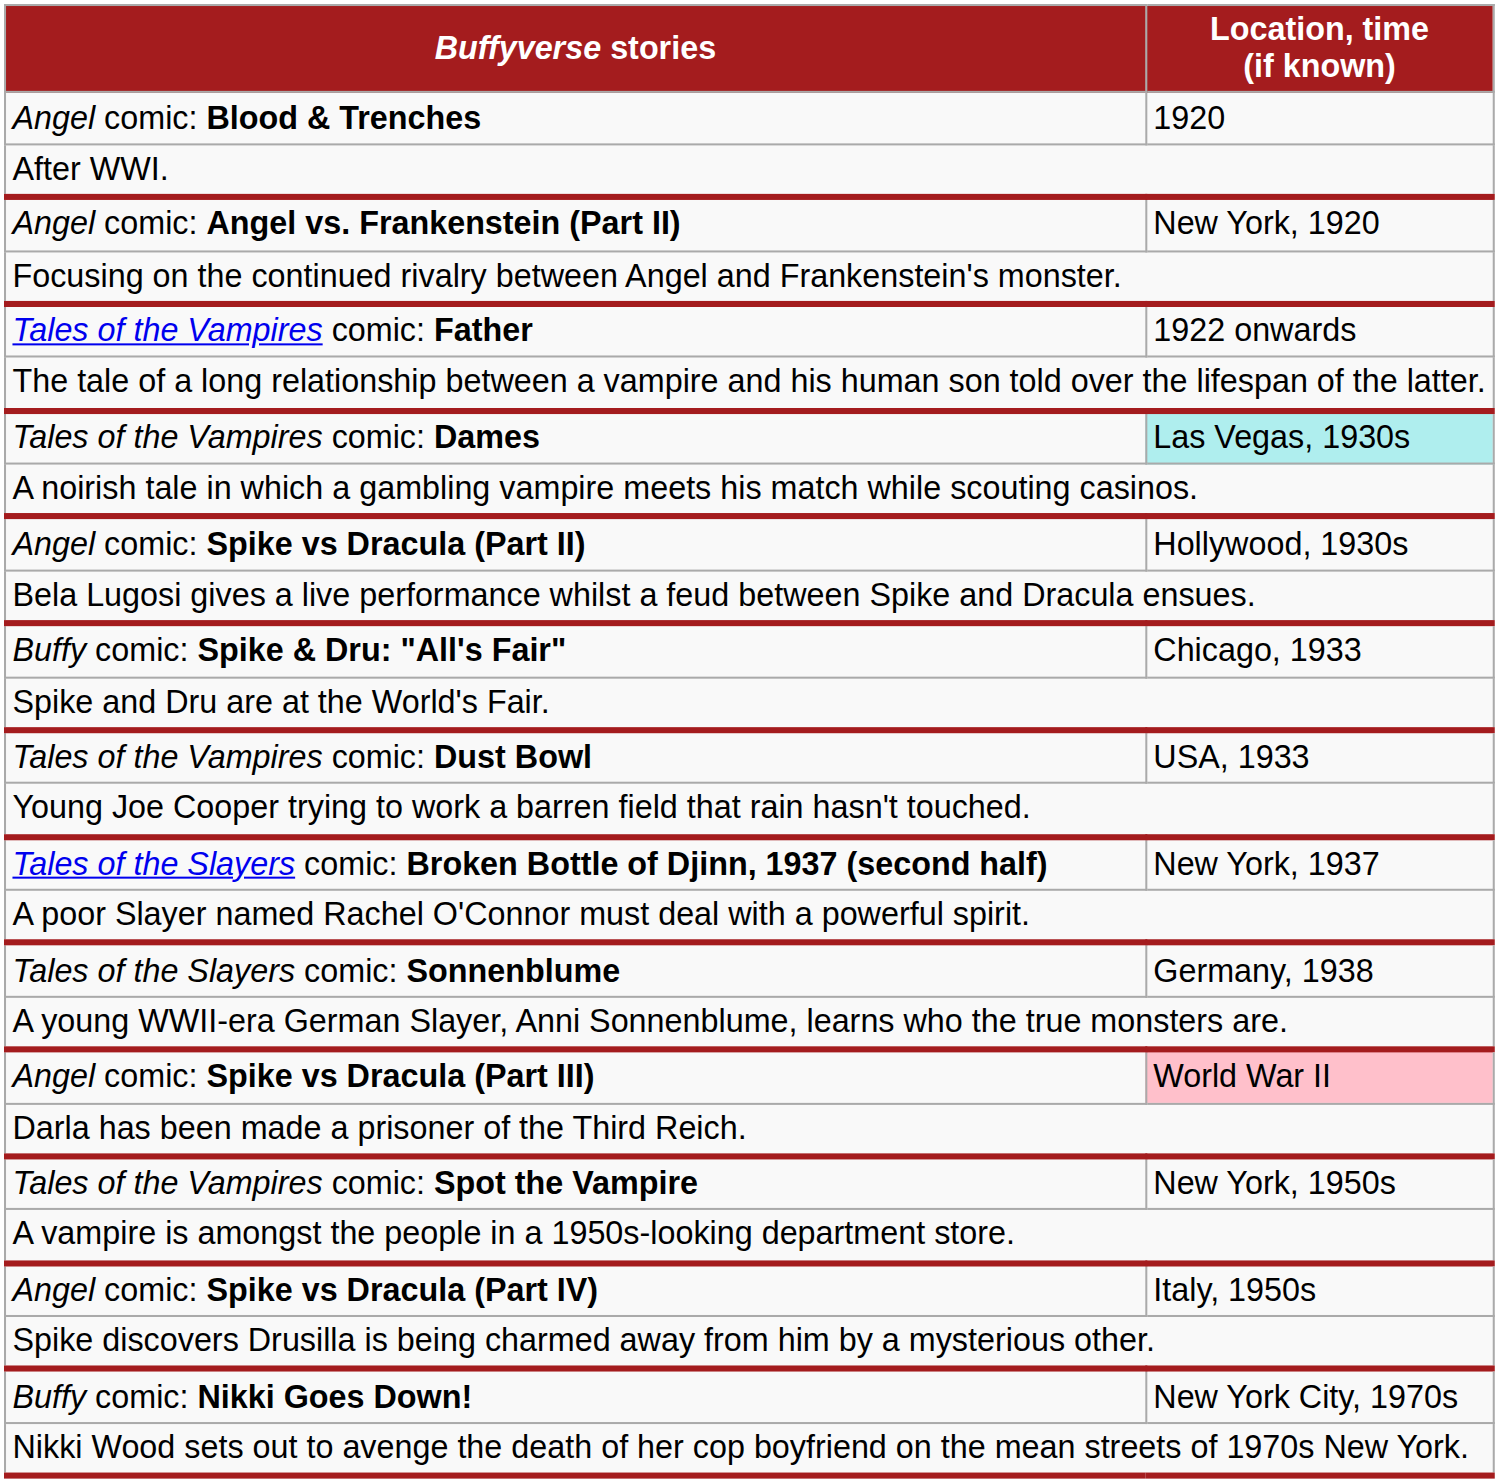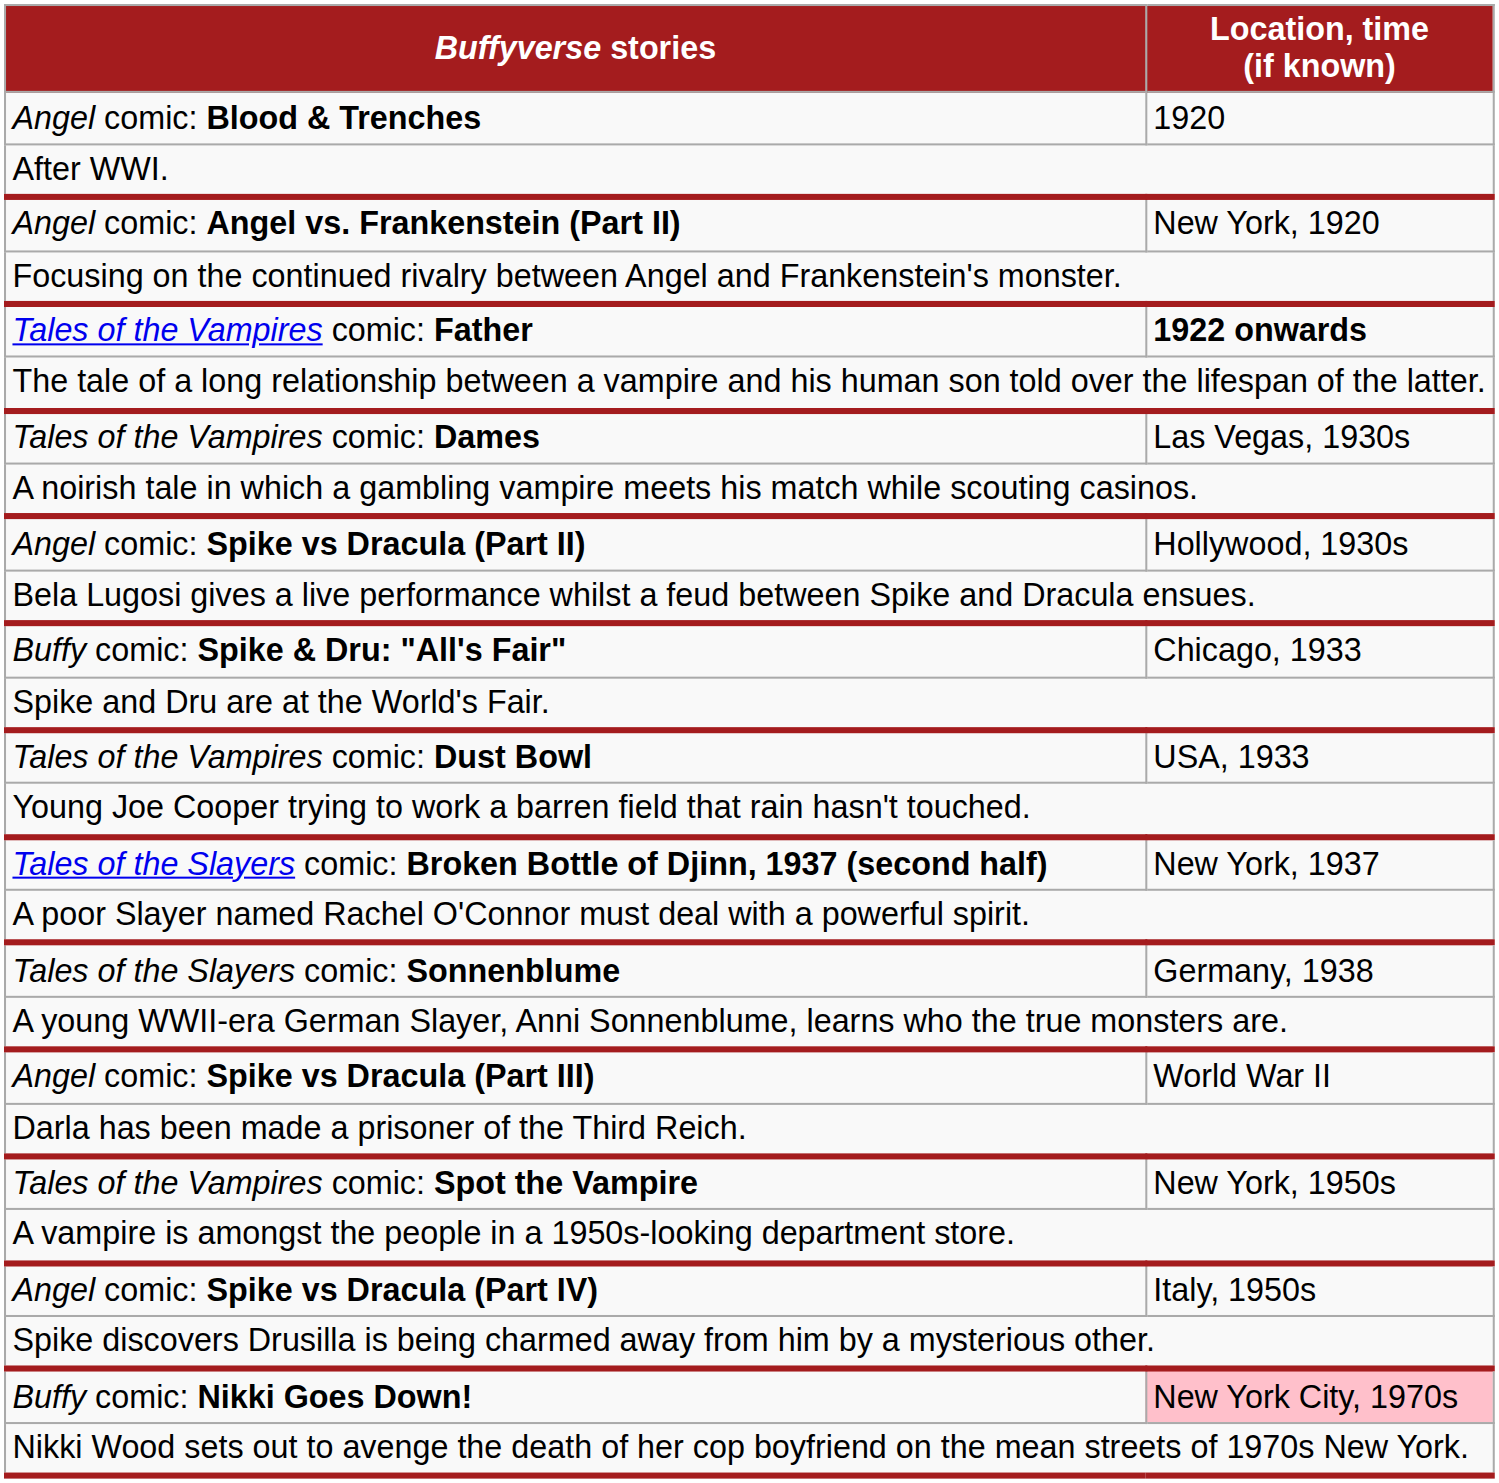Tales of the Vampires comic: Father | Location, time (if known): normal -> bold
Tales of the Vampires comic: Dames | Location, time (if known): paleturquoise background -> no background
Angel comic: Spike vs Dracula (Part III) | Location, time (if known): pink background -> no background
Buffy comic: Nikki Goes Down! | Location, time (if known): no background -> pink background
